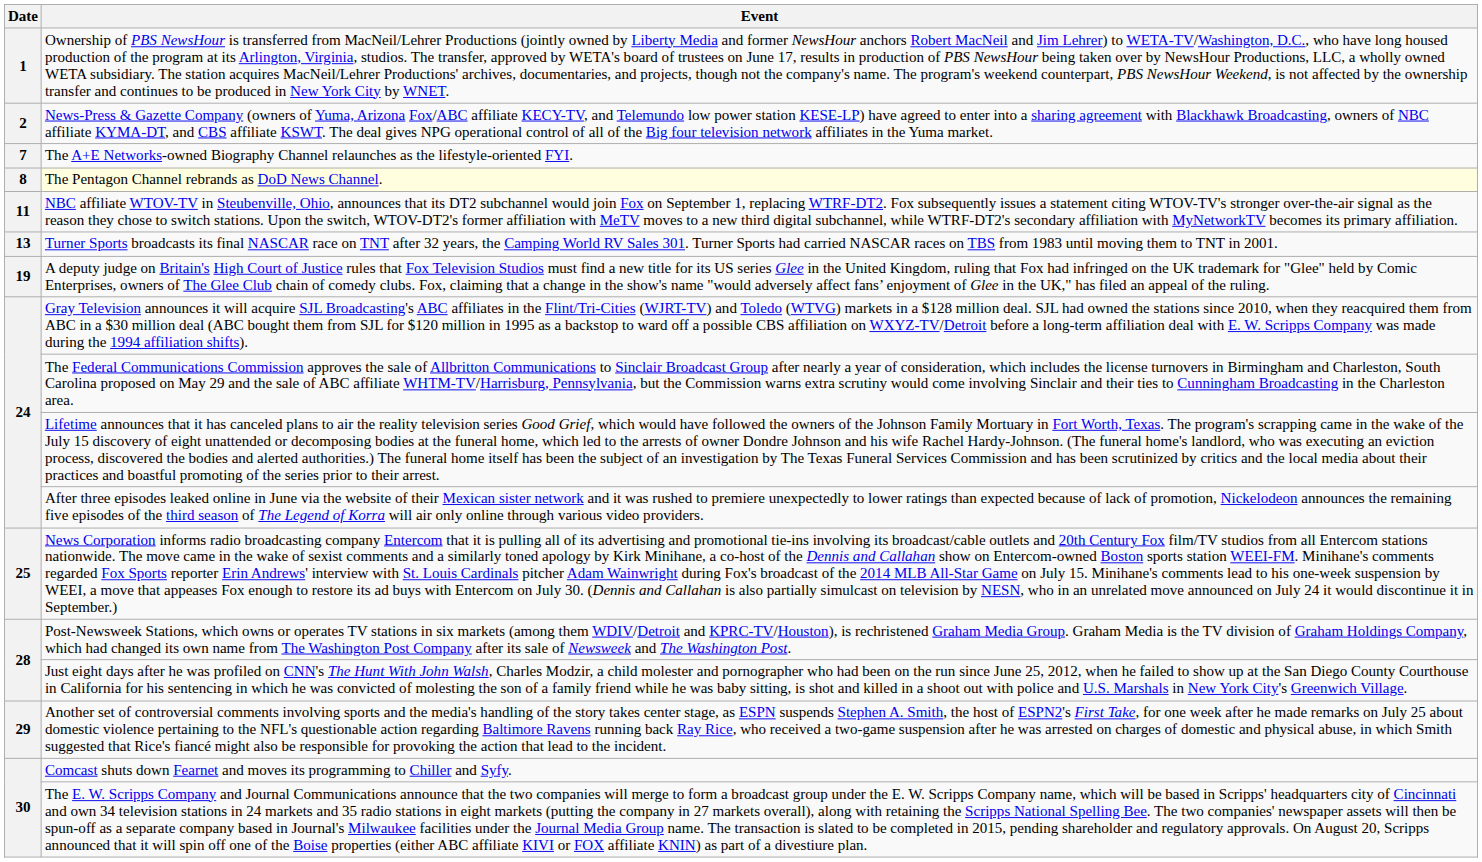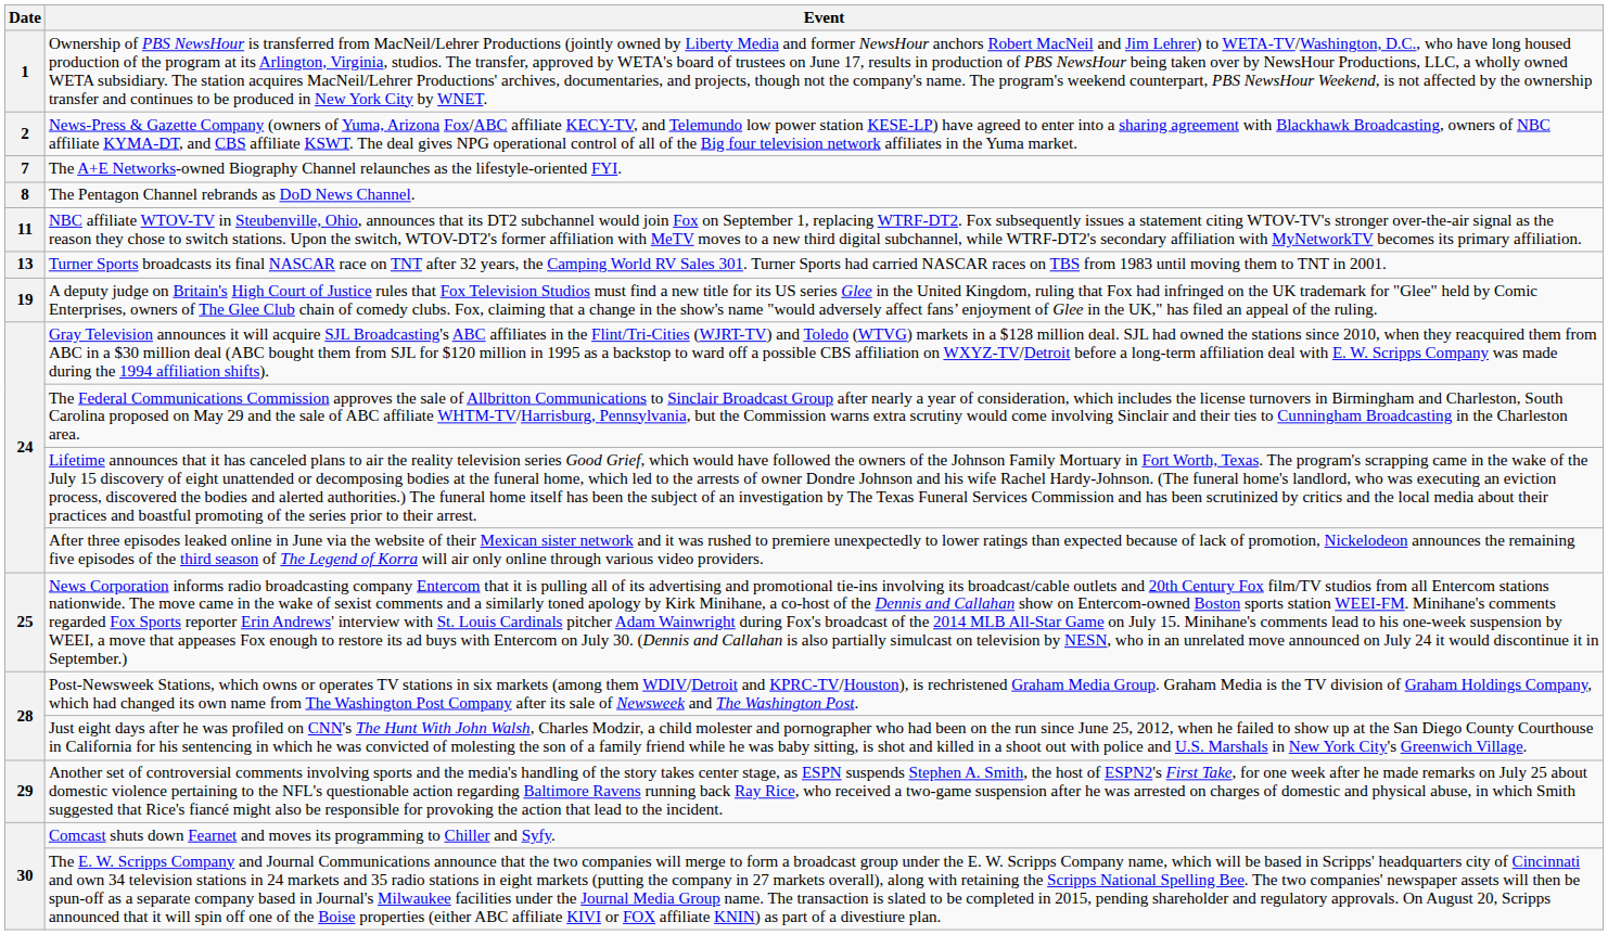The Pentagon Channel rebrands as DoD News Channel. | Event: lightyellow background -> no background
